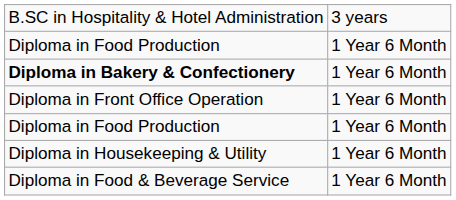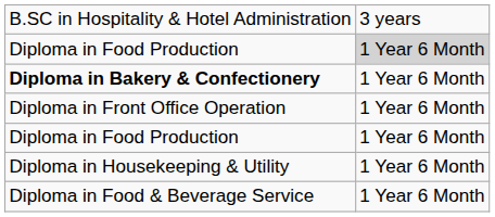row 2 | column 2: no background -> lightgrey background
